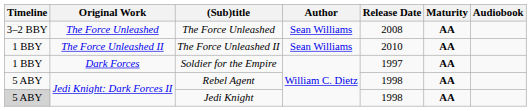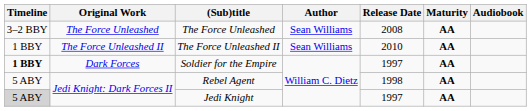Soldier for the Empire | Timeline: normal -> bold
Jedi Knight | Release Date: 1998 -> 1997
